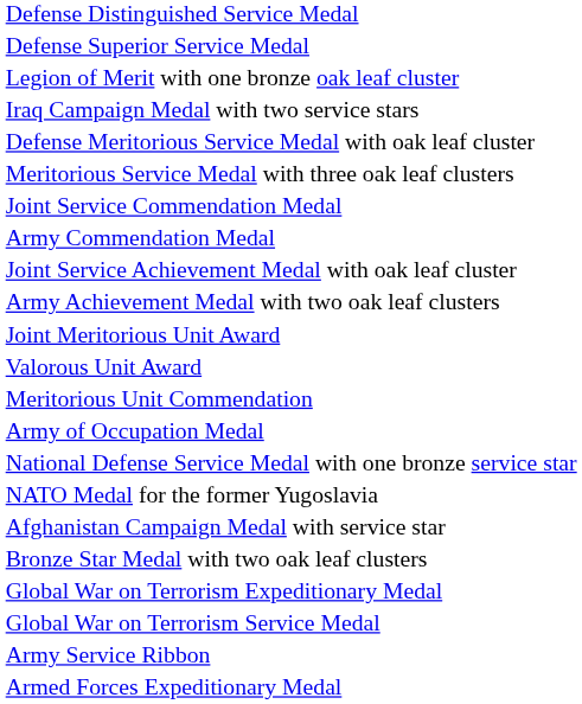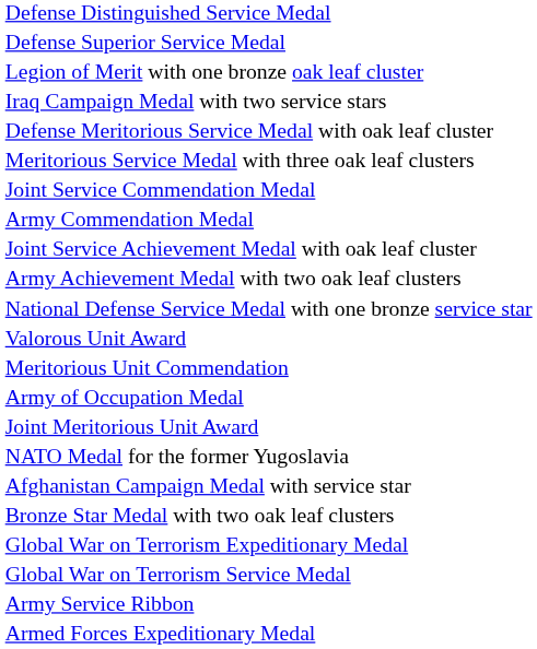row 11 | column 1: Joint Meritorious Unit Award -> National Defense Service Medal with one bronze service star
row 15 | column 1: National Defense Service Medal with one bronze service star -> Joint Meritorious Unit Award
